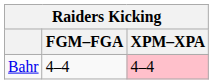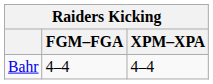Bahr | XPM–XPA: pink background -> no background
